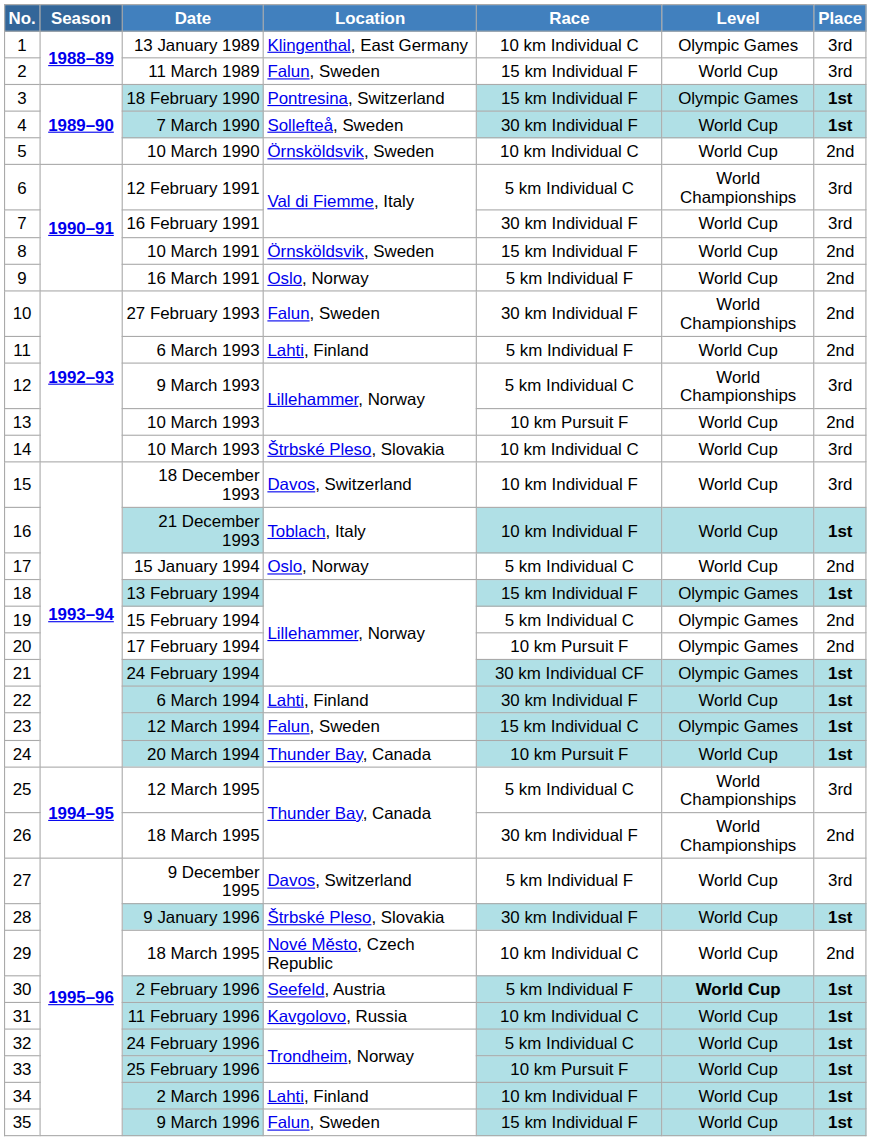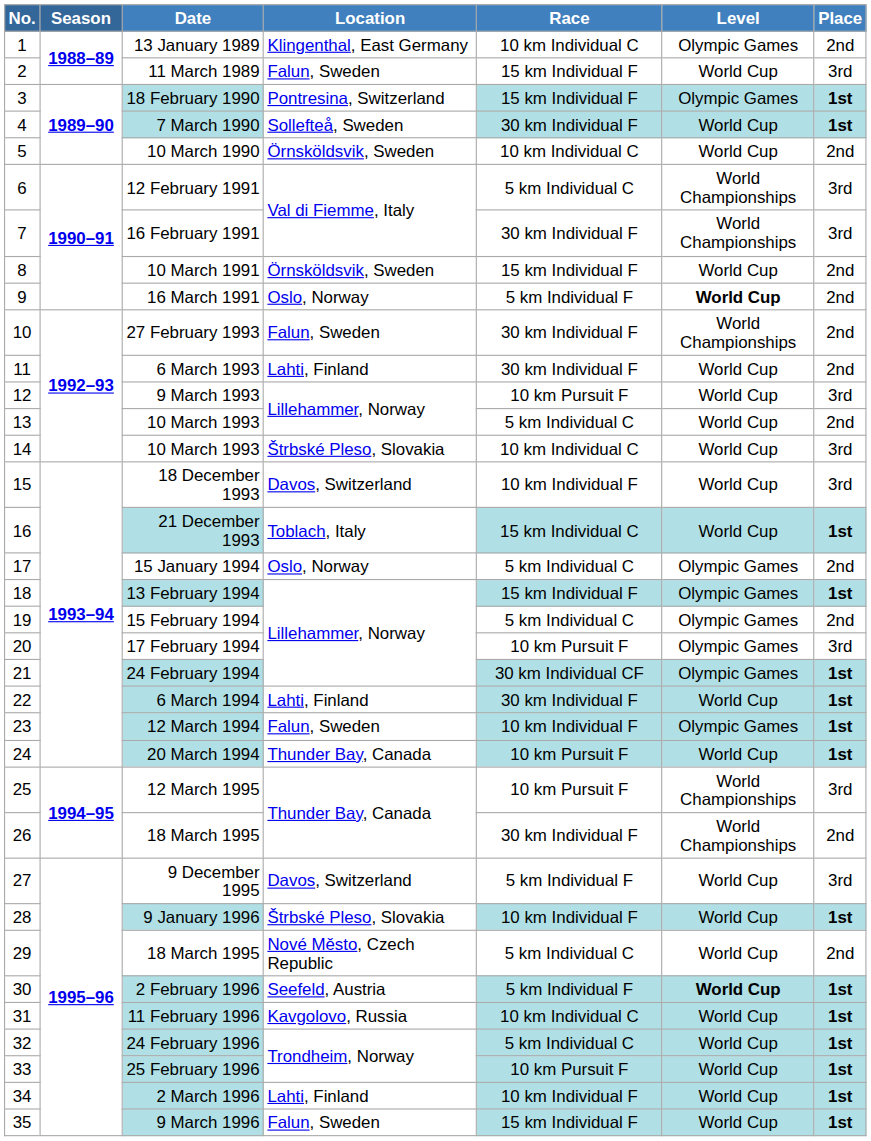13 January 1989 | Place: 3rd -> 2nd
16 February 1991 | Level: World Cup -> World Championships
16 March 1991 | Level: normal -> bold
6 March 1993 | Race: 5 km Individual F -> 30 km Individual F
9 March 1993 | Race: 5 km Individual C -> 10 km Pursuit F
9 March 1993 | Level: World Championships -> World Cup
13 / 10 March 1993 | Race: 10 km Pursuit F -> 5 km Individual C
21 December 1993 | Race: 10 km Individual F -> 15 km Individual C
15 January 1994 | Level: World Cup -> Olympic Games
17 February 1994 | Place: 2nd -> 3rd
12 March 1994 | Race: 15 km Individual C -> 10 km Individual F
12 March 1995 | Race: 5 km Individual C -> 10 km Pursuit F
9 January 1996 | Race: 30 km Individual F -> 10 km Individual F
29 / 18 March 1995 | Race: 10 km Individual C -> 5 km Individual C
